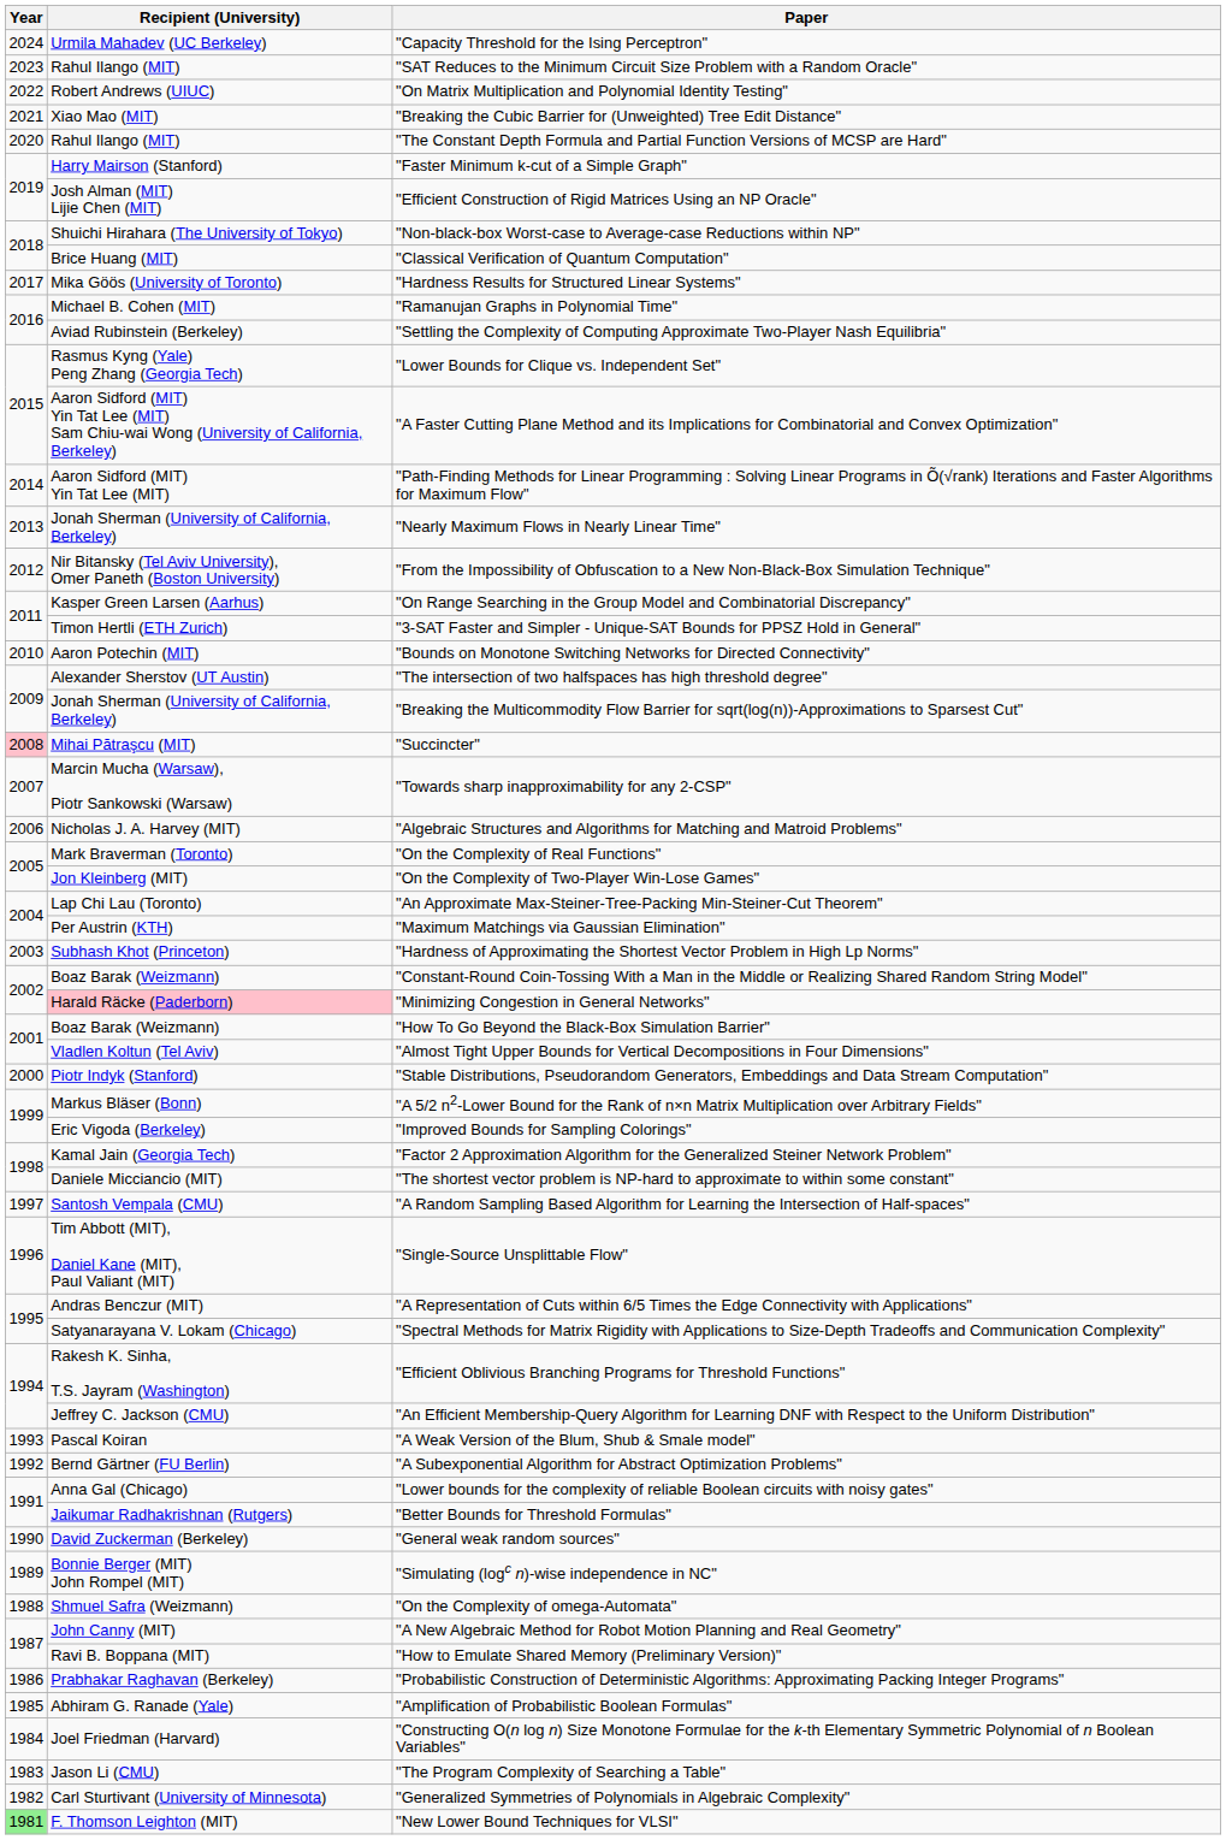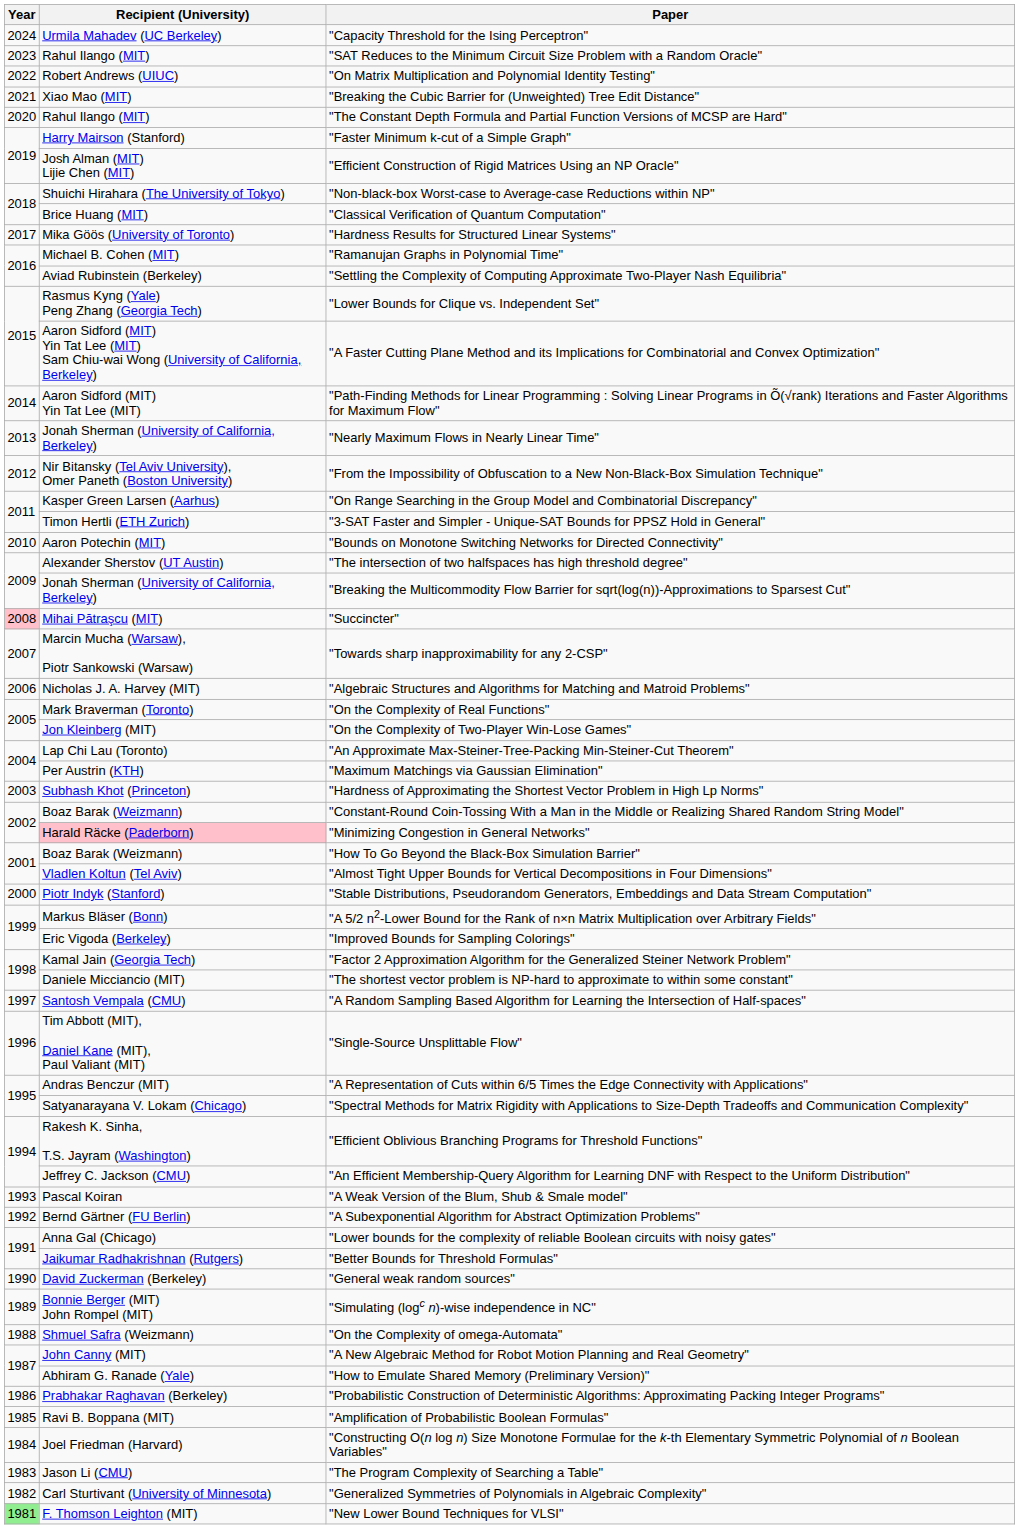"How to Emulate Shared Memory (Preliminary Version)" | Recipient (University): Ravi B. Boppana (MIT) -> Abhiram G. Ranade (Yale)
"Amplification of Probabilistic Boolean Formulas" | Recipient (University): Abhiram G. Ranade (Yale) -> Ravi B. Boppana (MIT)
